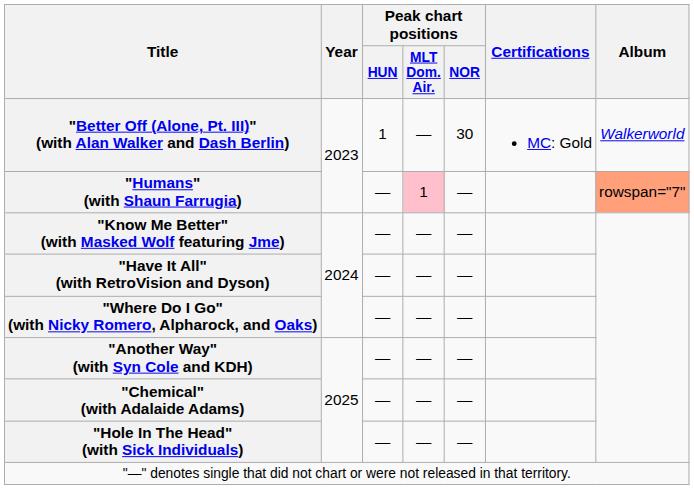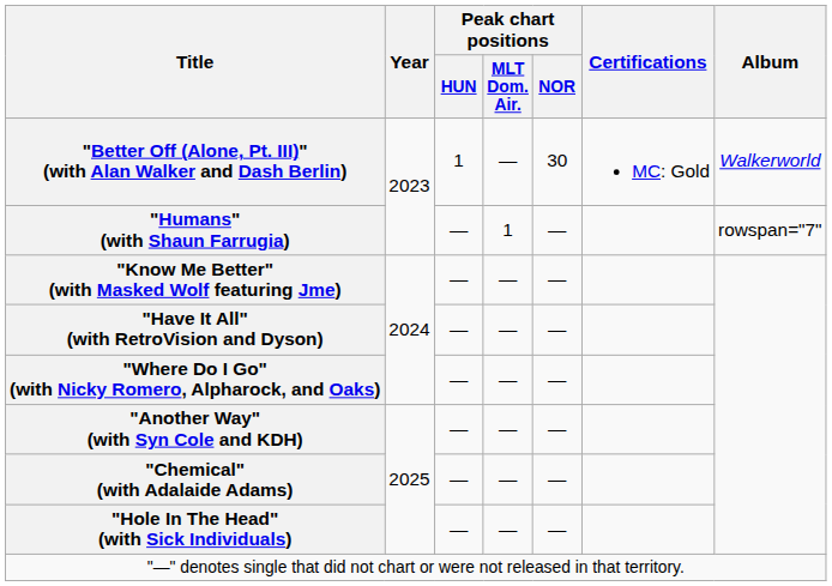"Humans" (with Shaun Farrugia) | Peak chart positions / MLT Dom. Air.: pink background -> no background
"Humans" (with Shaun Farrugia) | Album: lightsalmon background -> no background
